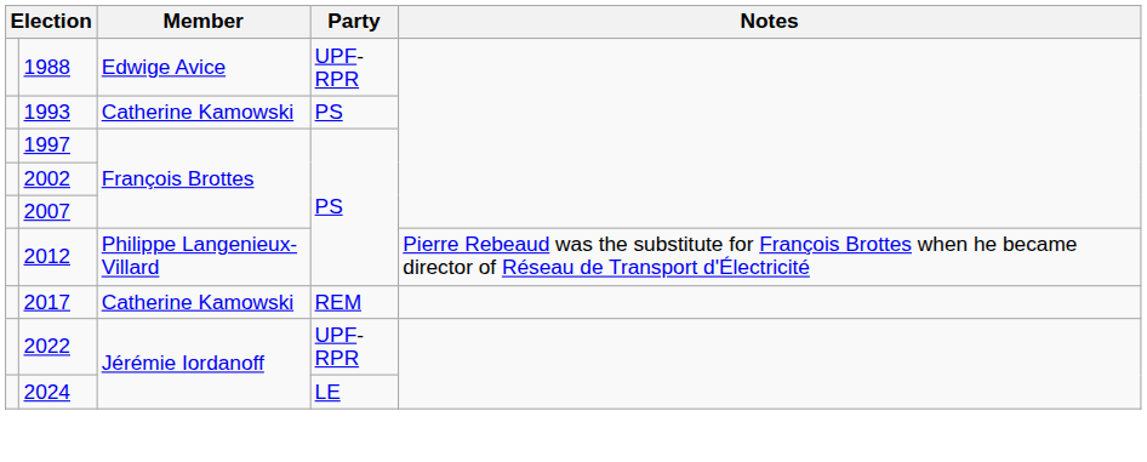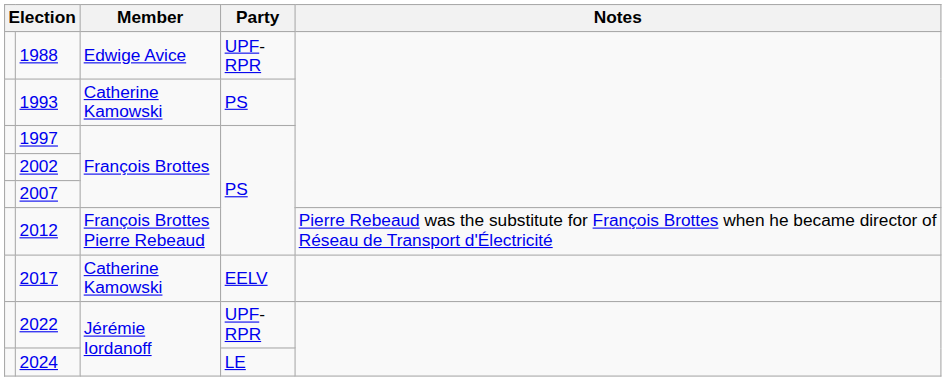2012 | Member: Philippe Langenieux-Villard -> François Brottes Pierre Rebeaud
2017 | Party: REM -> EELV
